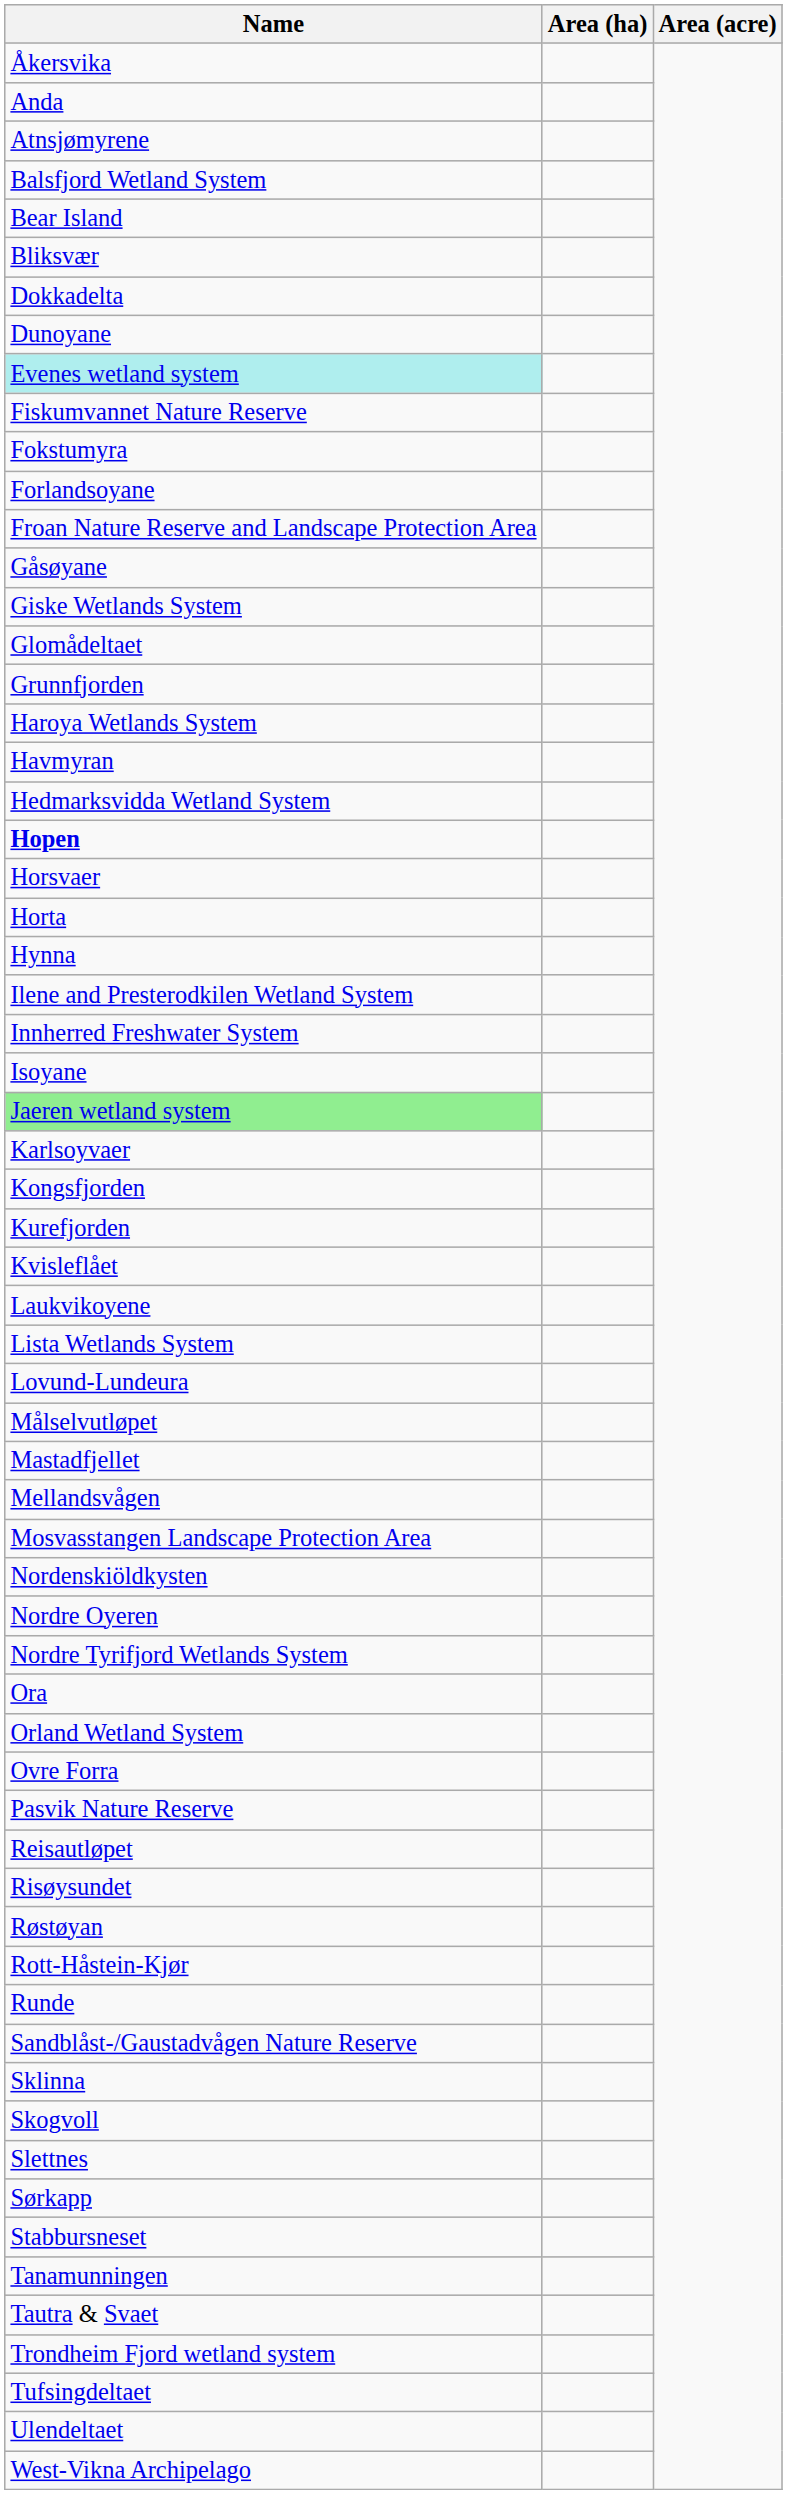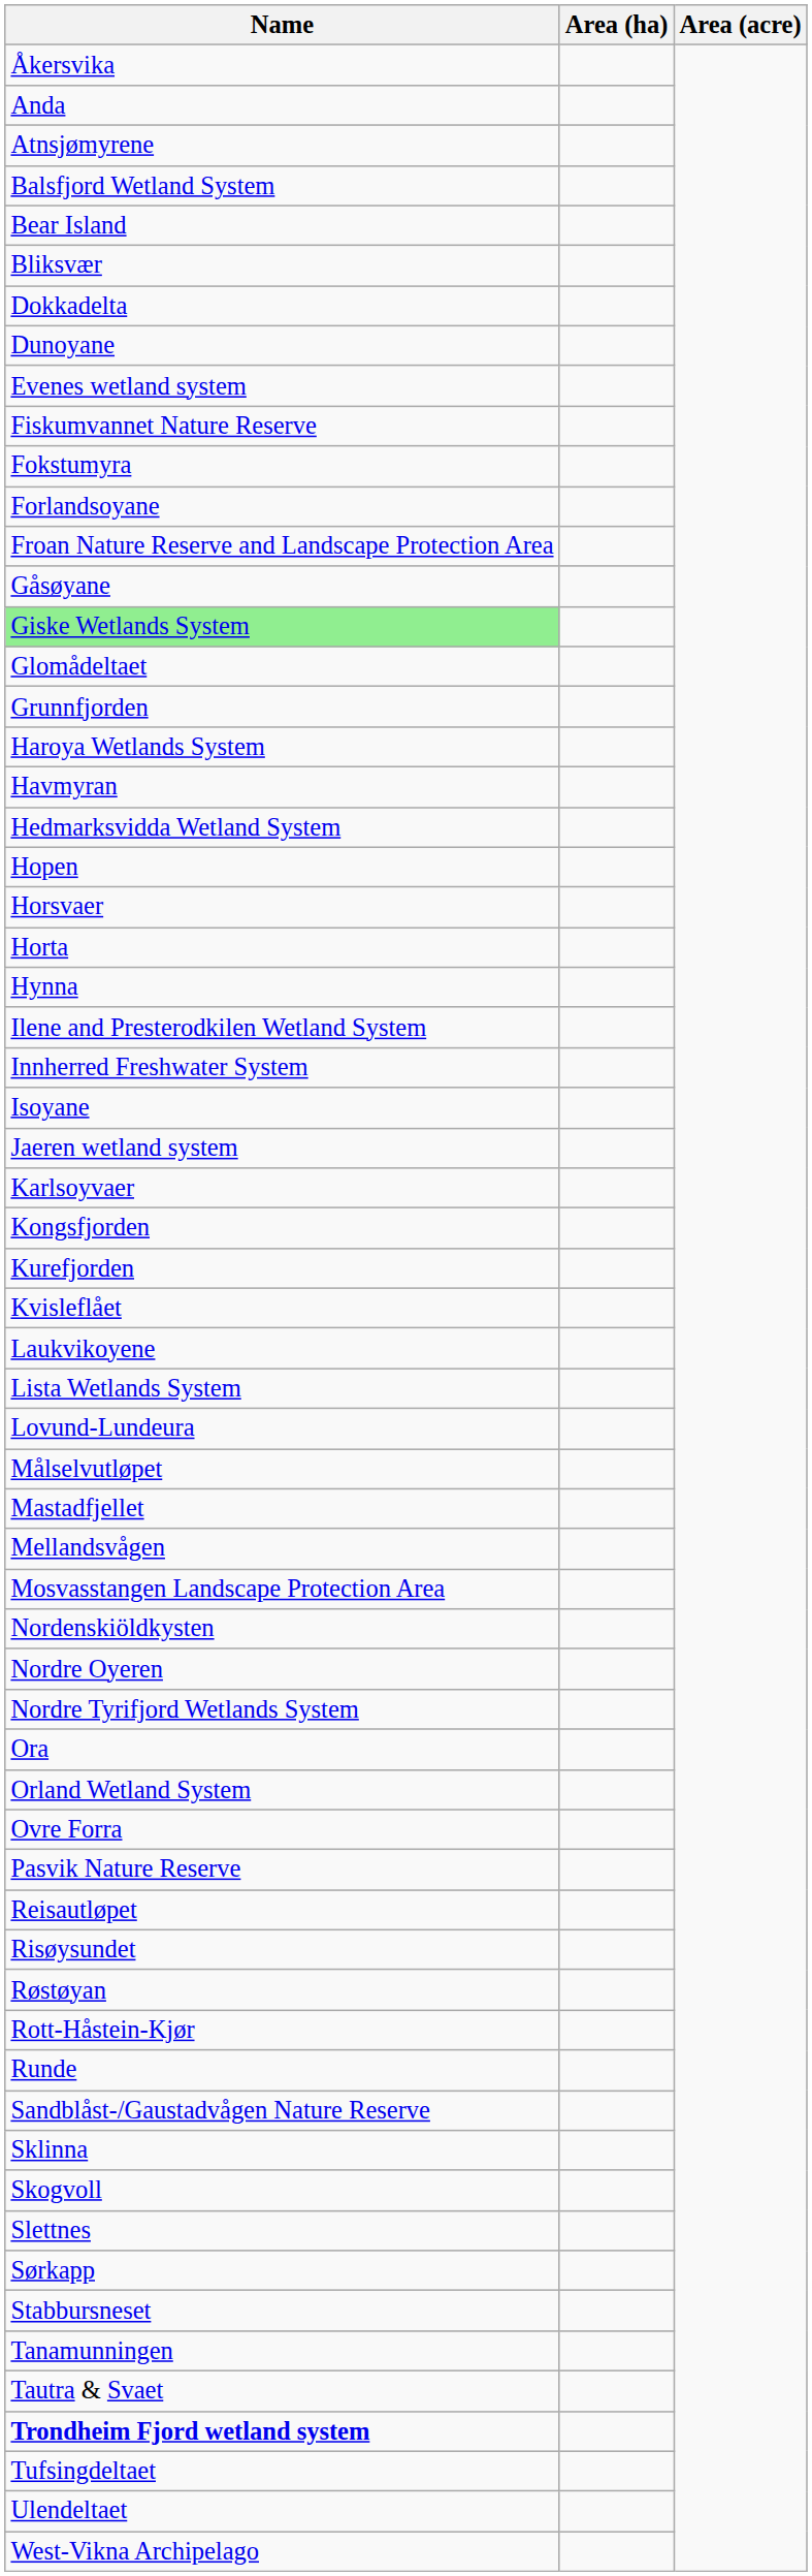Evenes wetland system | Name: paleturquoise background -> no background
Giske Wetlands System | Name: no background -> lightgreen background
Hopen | Name: bold -> normal
Jaeren wetland system | Name: lightgreen background -> no background
Trondheim Fjord wetland system | Name: normal -> bold
